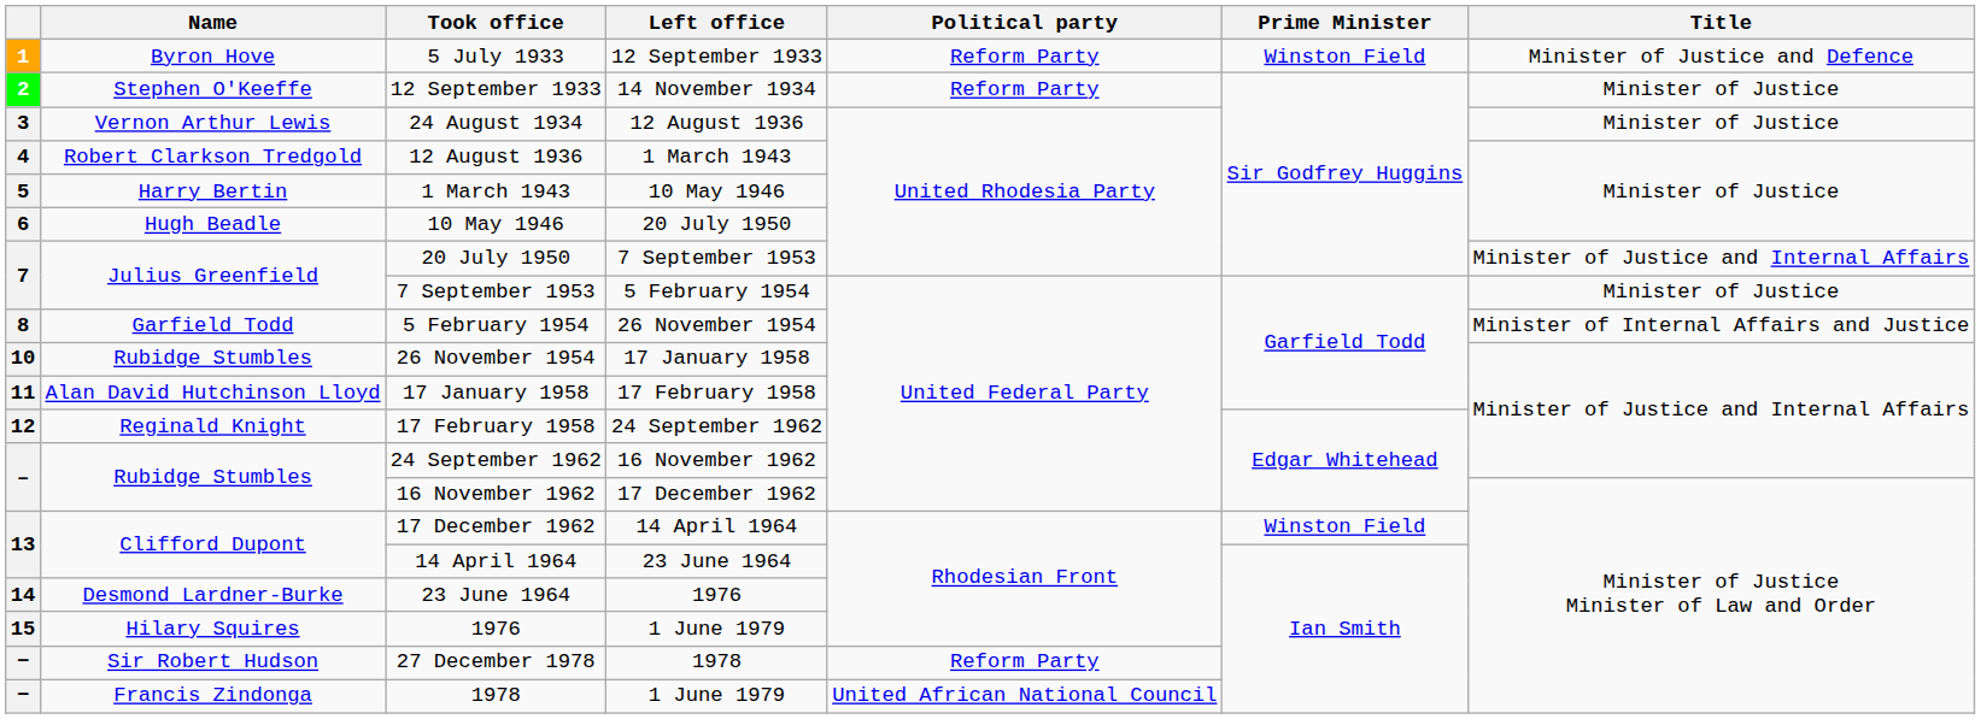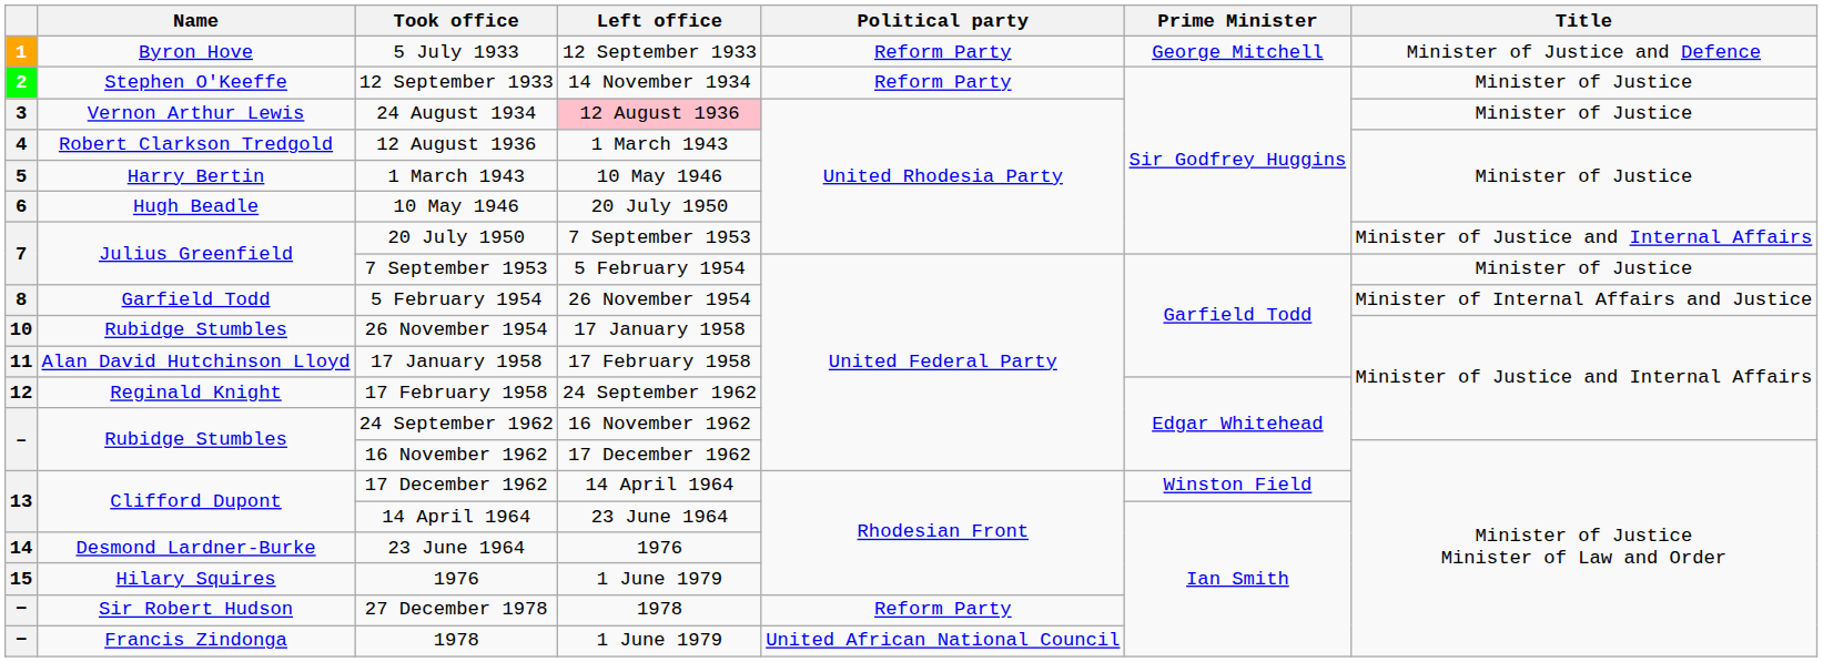5 July 1933 | Prime Minister: Winston Field -> George Mitchell
24 August 1934 | Left office: no background -> pink background
